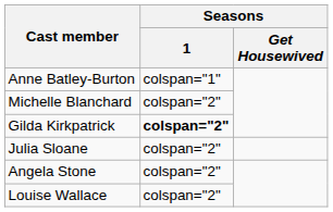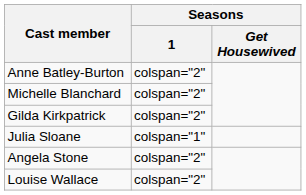Anne Batley-Burton | Seasons / 1: colspan="1" -> colspan="2"
Gilda Kirkpatrick | Seasons / 1: bold -> normal
Julia Sloane | Seasons / 1: colspan="2" -> colspan="1"
